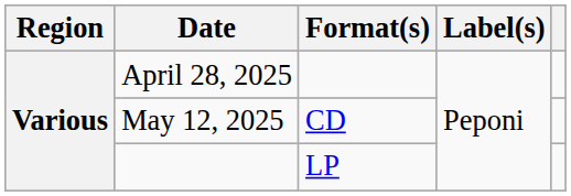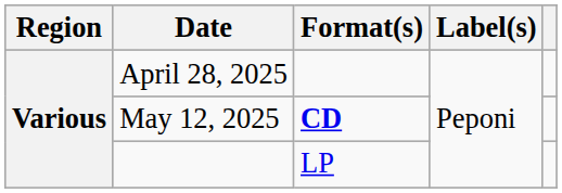May 12, 2025 | Format(s): normal -> bold
